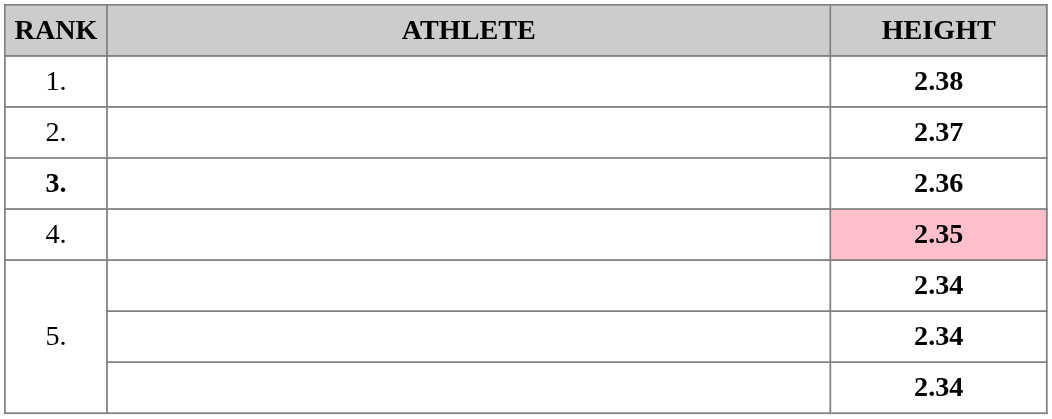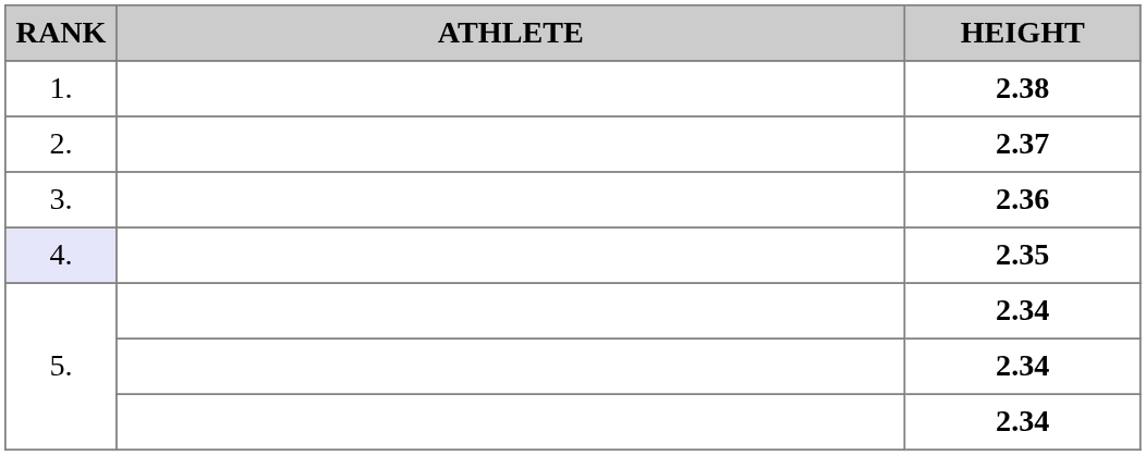3. | RANK: bold -> normal
4. | RANK: no background -> lavender background
4. | HEIGHT: pink background -> no background
